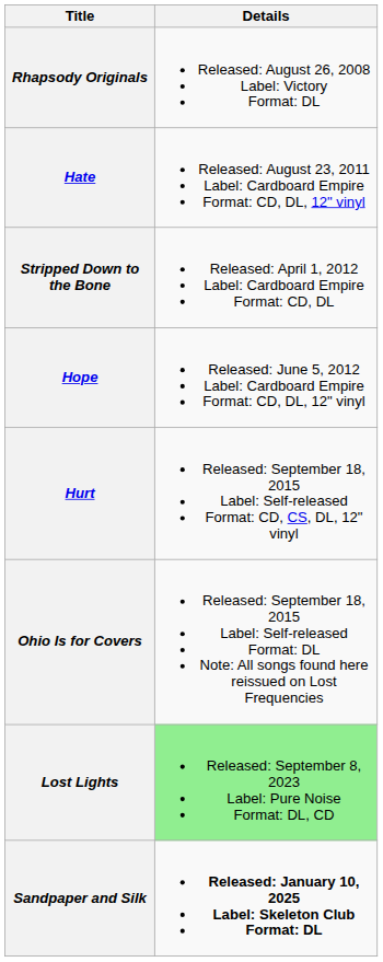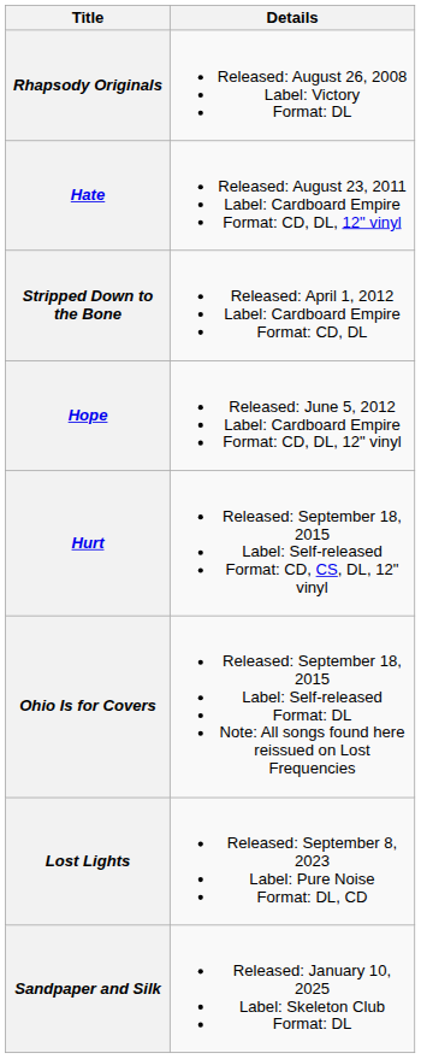Lost Lights | Details: lightgreen background -> no background
Sandpaper and Silk | Details: bold -> normal
